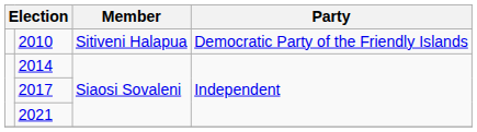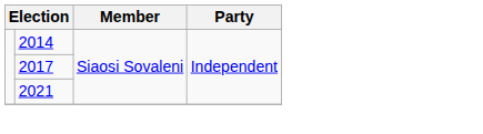- row: 2010 | Sitiveni Halapua | Democratic Party of the Friendly Islands
